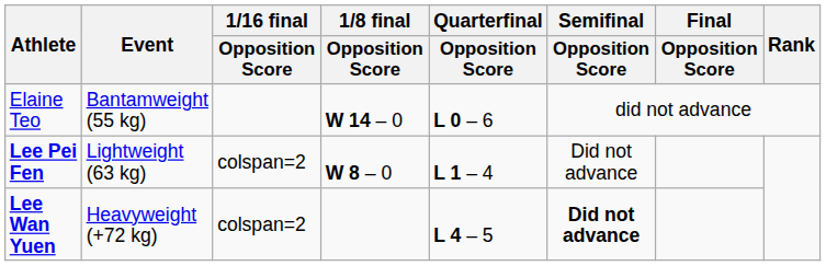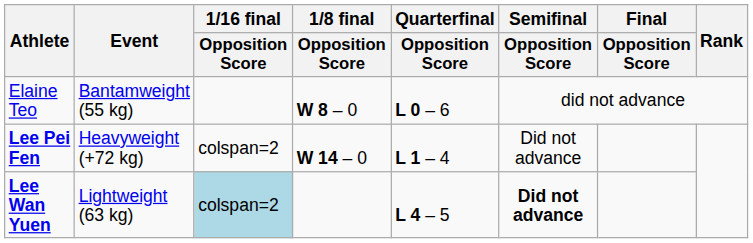Elaine Teo | 1/8 final / Opposition Score: W 14 – 0 -> W 8 – 0
Lee Pei Fen | Event: Lightweight (63 kg) -> Heavyweight (+72 kg)
Lee Pei Fen | 1/8 final / Opposition Score: W 8 – 0 -> W 14 – 0
Lee Wan Yuen | Event: Heavyweight (+72 kg) -> Lightweight (63 kg)
Lee Wan Yuen | 1/16 final / Opposition Score: no background -> lightblue background
